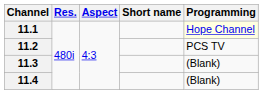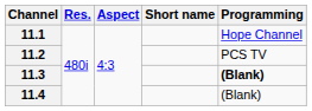11.1 | Programming: lightyellow background -> no background
11.3 | Programming: normal -> bold
